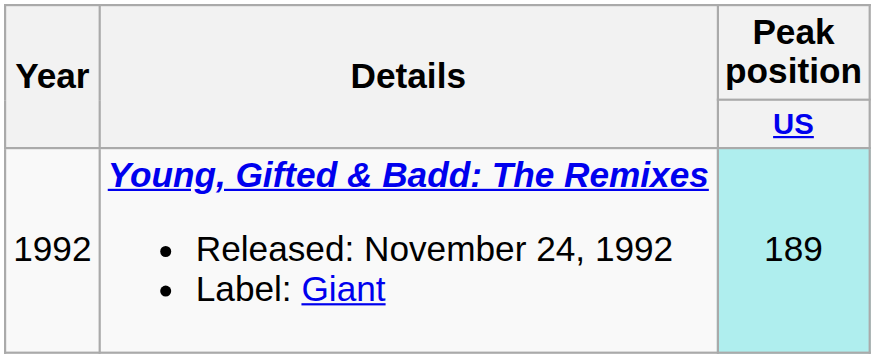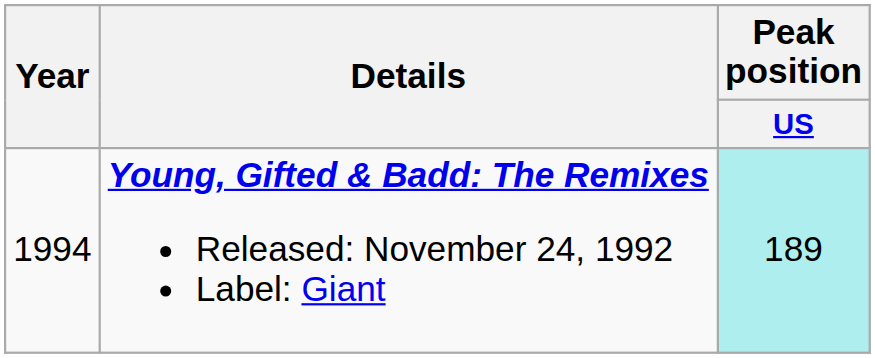row 3 | Year: 1992 -> 1994
